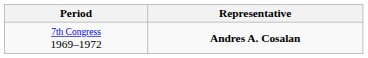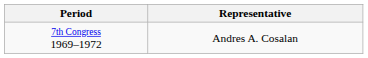7th Congress 1969–1972 | Representative: bold -> normal
